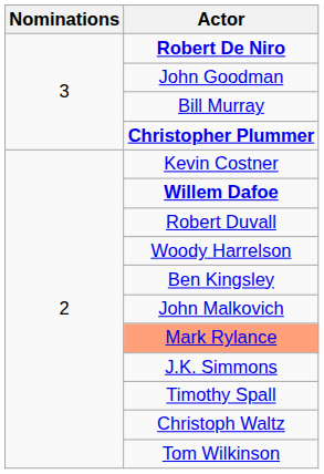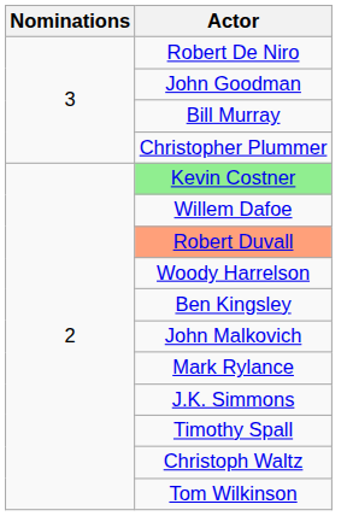Robert De Niro | Actor: bold -> normal
Christopher Plummer | Actor: bold -> normal
Kevin Costner | Actor: no background -> lightgreen background
Willem Dafoe | Actor: bold -> normal
Robert Duvall | Actor: no background -> lightsalmon background
Mark Rylance | Actor: lightsalmon background -> no background
